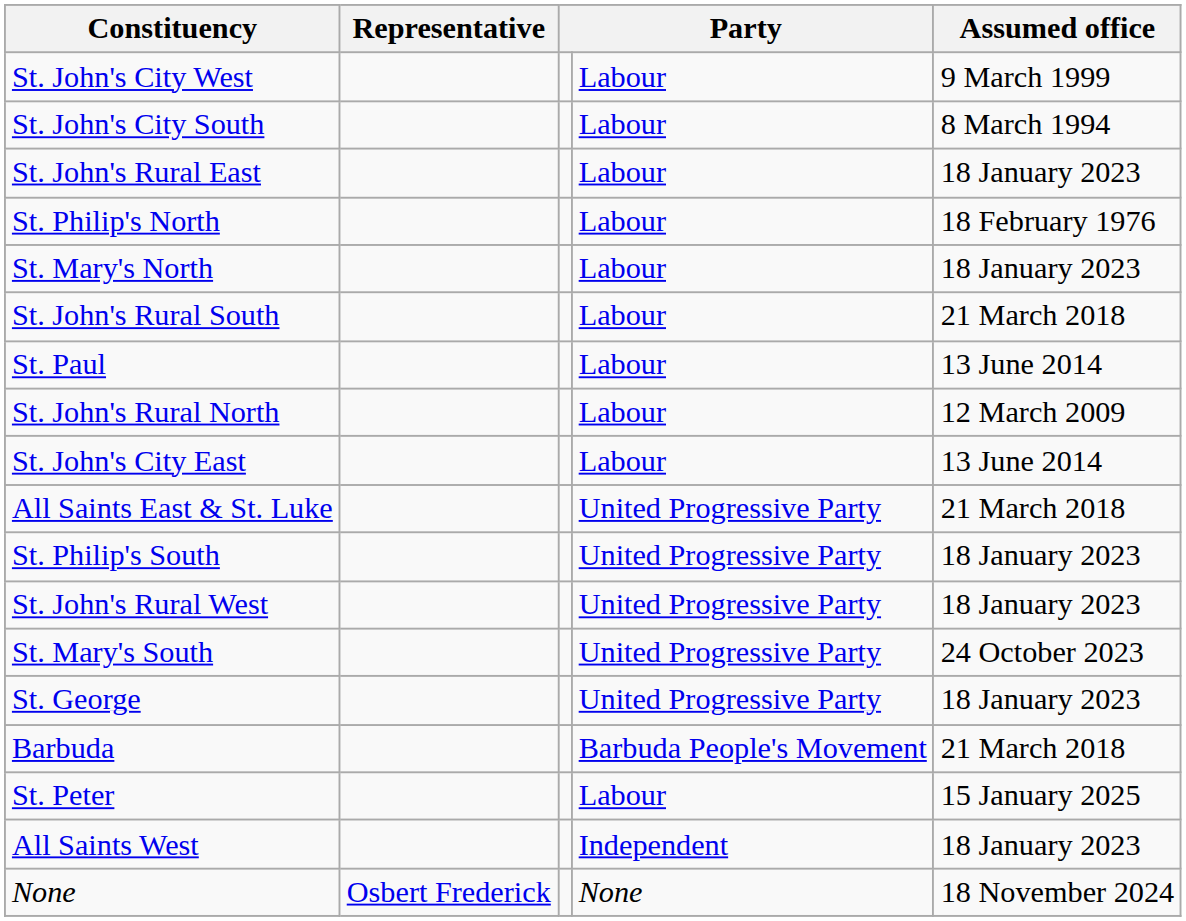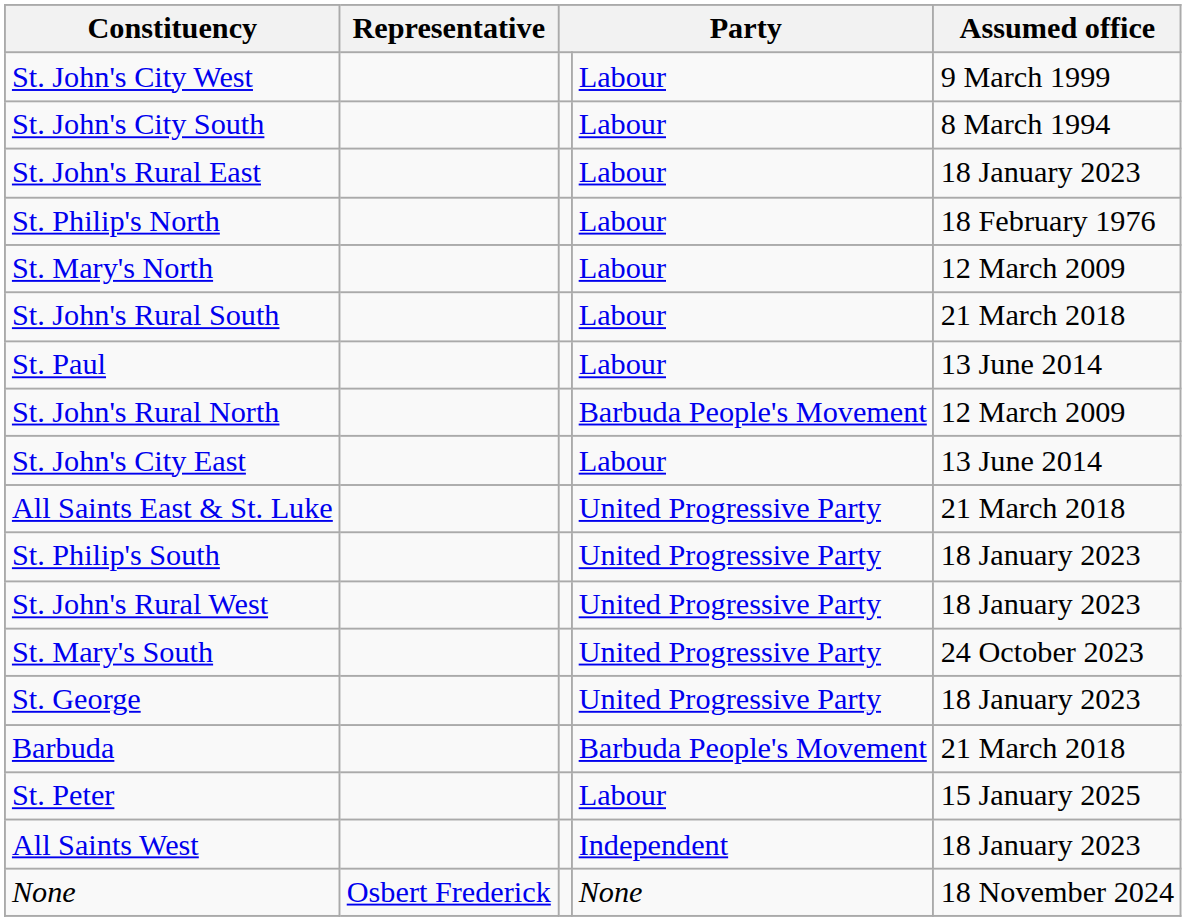St. Mary's North | Assumed office: 18 January 2023 -> 12 March 2009
St. John's Rural North | column 4: Labour -> Barbuda People's Movement
